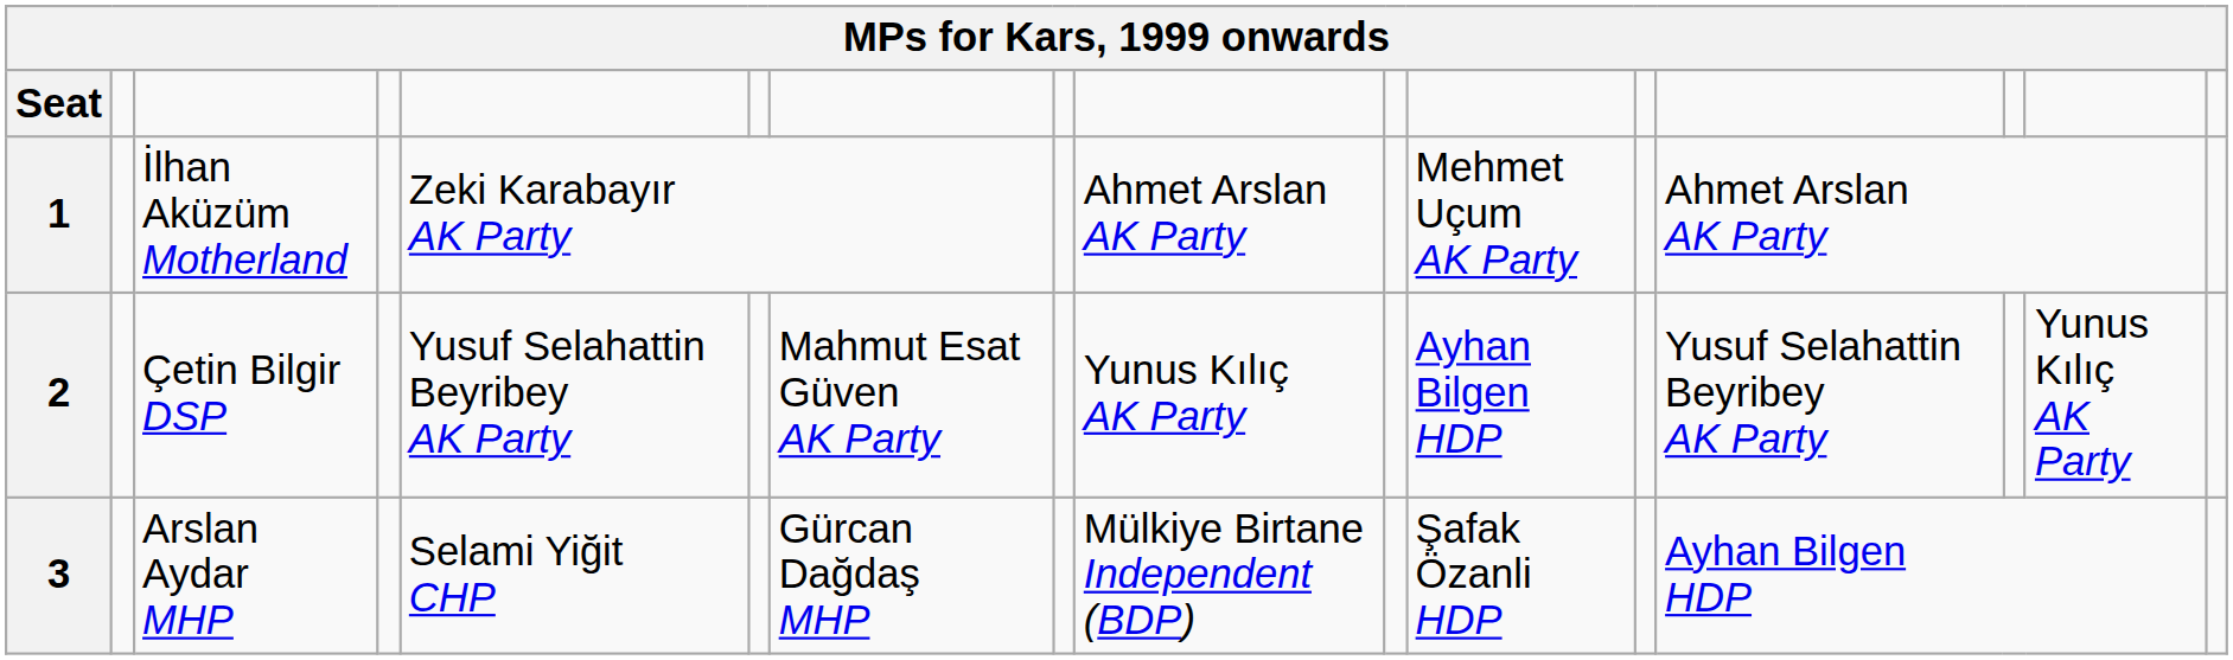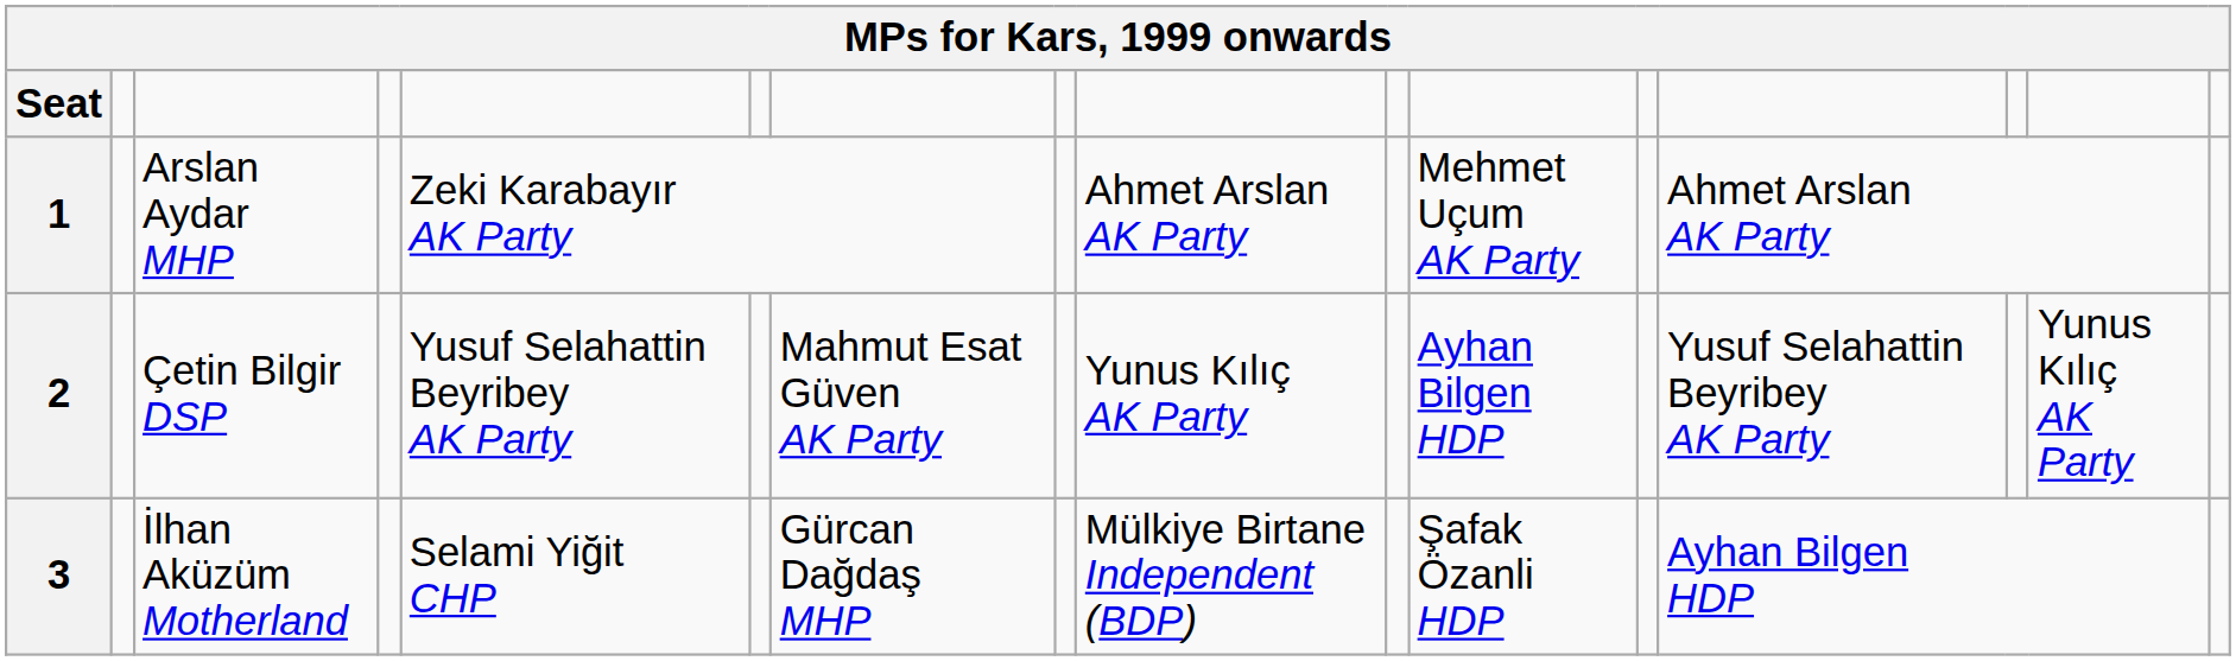1 | column 3: İlhan Aküzüm Motherland -> Arslan Aydar MHP
3 | column 3: Arslan Aydar MHP -> İlhan Aküzüm Motherland
